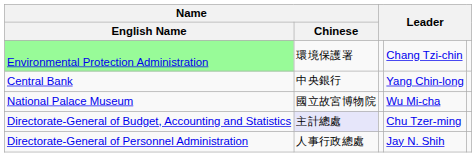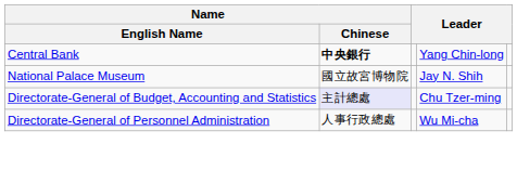- row: Environmental Protection Administration | 環境保護署 | Chang Tzi-chin
Central Bank | Name / Chinese: normal -> bold
National Palace Museum | column 4: Wu Mi-cha -> Jay N. Shih
Directorate-General of Personnel Administration | column 4: Jay N. Shih -> Wu Mi-cha
